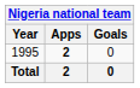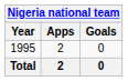1995 | Apps: bold -> normal
